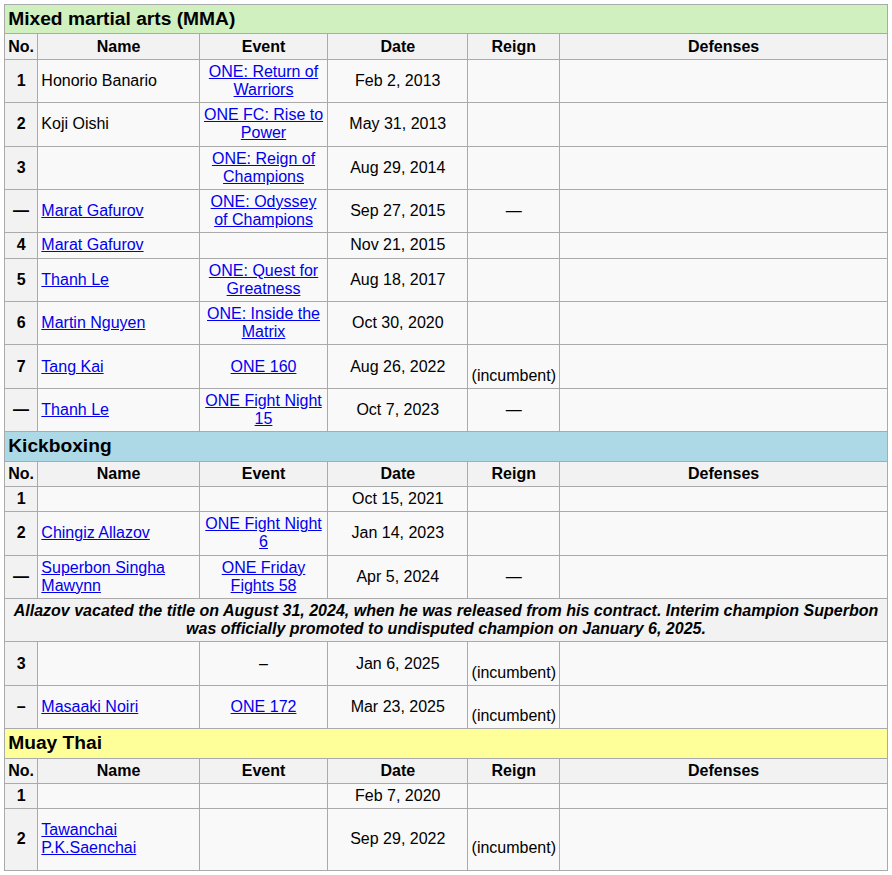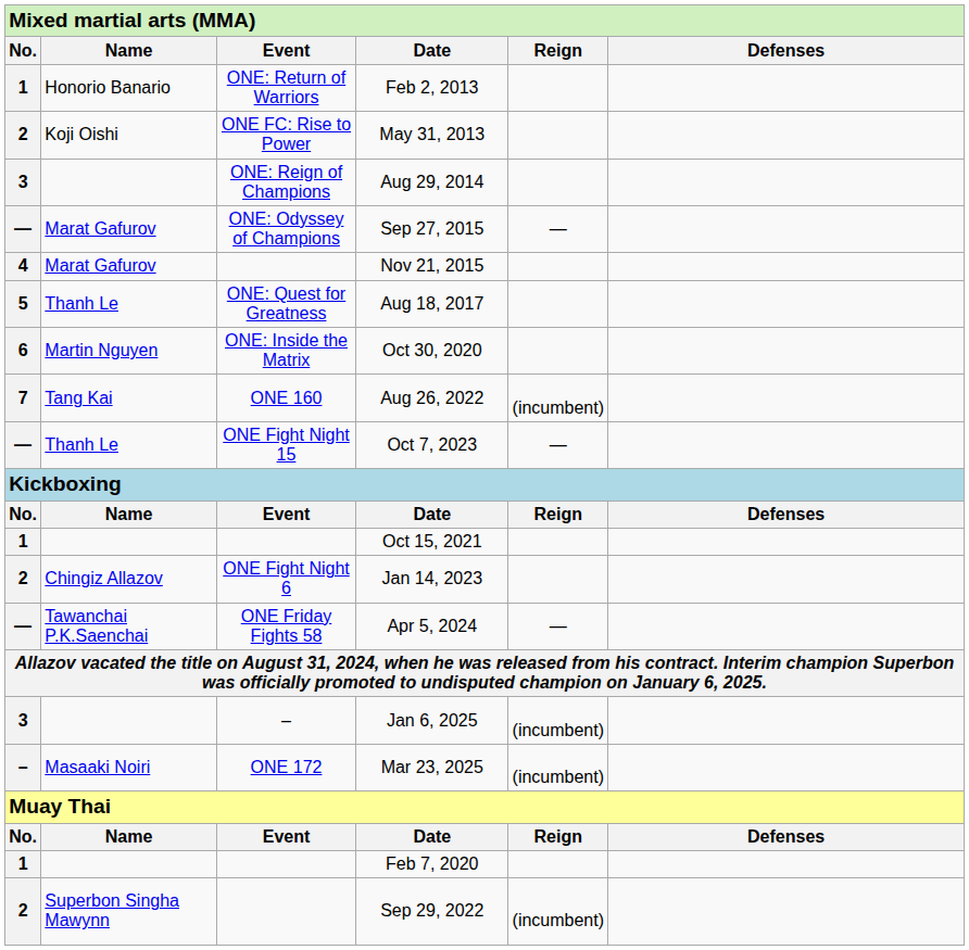Apr 5, 2024 | column 2: Superbon Singha Mawynn -> Tawanchai P.K.Saenchai
Sep 29, 2022 | column 2: Tawanchai P.K.Saenchai -> Superbon Singha Mawynn
